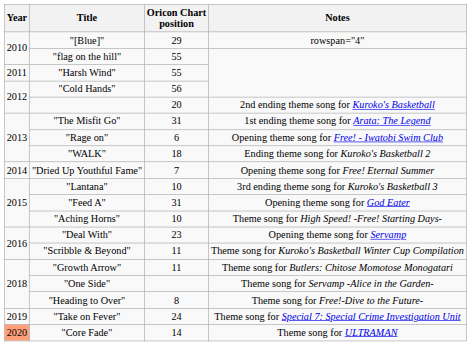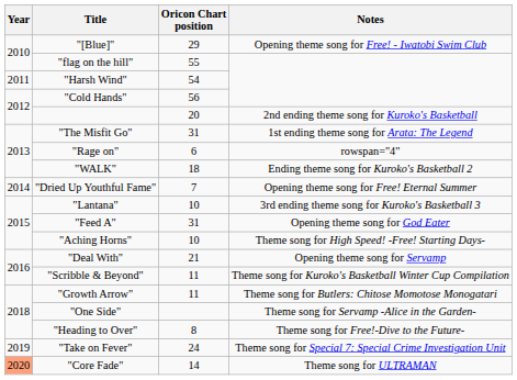"[Blue]" | Notes: rowspan="4" -> Opening theme song for Free! - Iwatobi Swim Club
"Harsh Wind" | Oricon Chart position: 55 -> 54
"Rage on" | Notes: Opening theme song for Free! - Iwatobi Swim Club -> rowspan="4"
"Deal With" | Oricon Chart position: 23 -> 21
